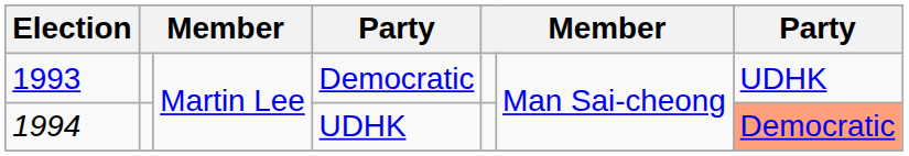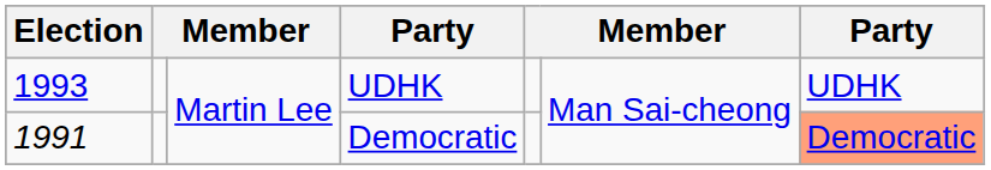row 2 | column 4: Democratic -> UDHK
row 3 | Election: 1994 -> 1991
row 3 | column 4: UDHK -> Democratic
